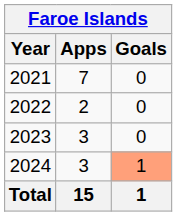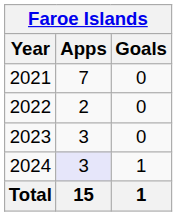2024 | Apps: no background -> lavender background
2024 | Goals: lightsalmon background -> no background
